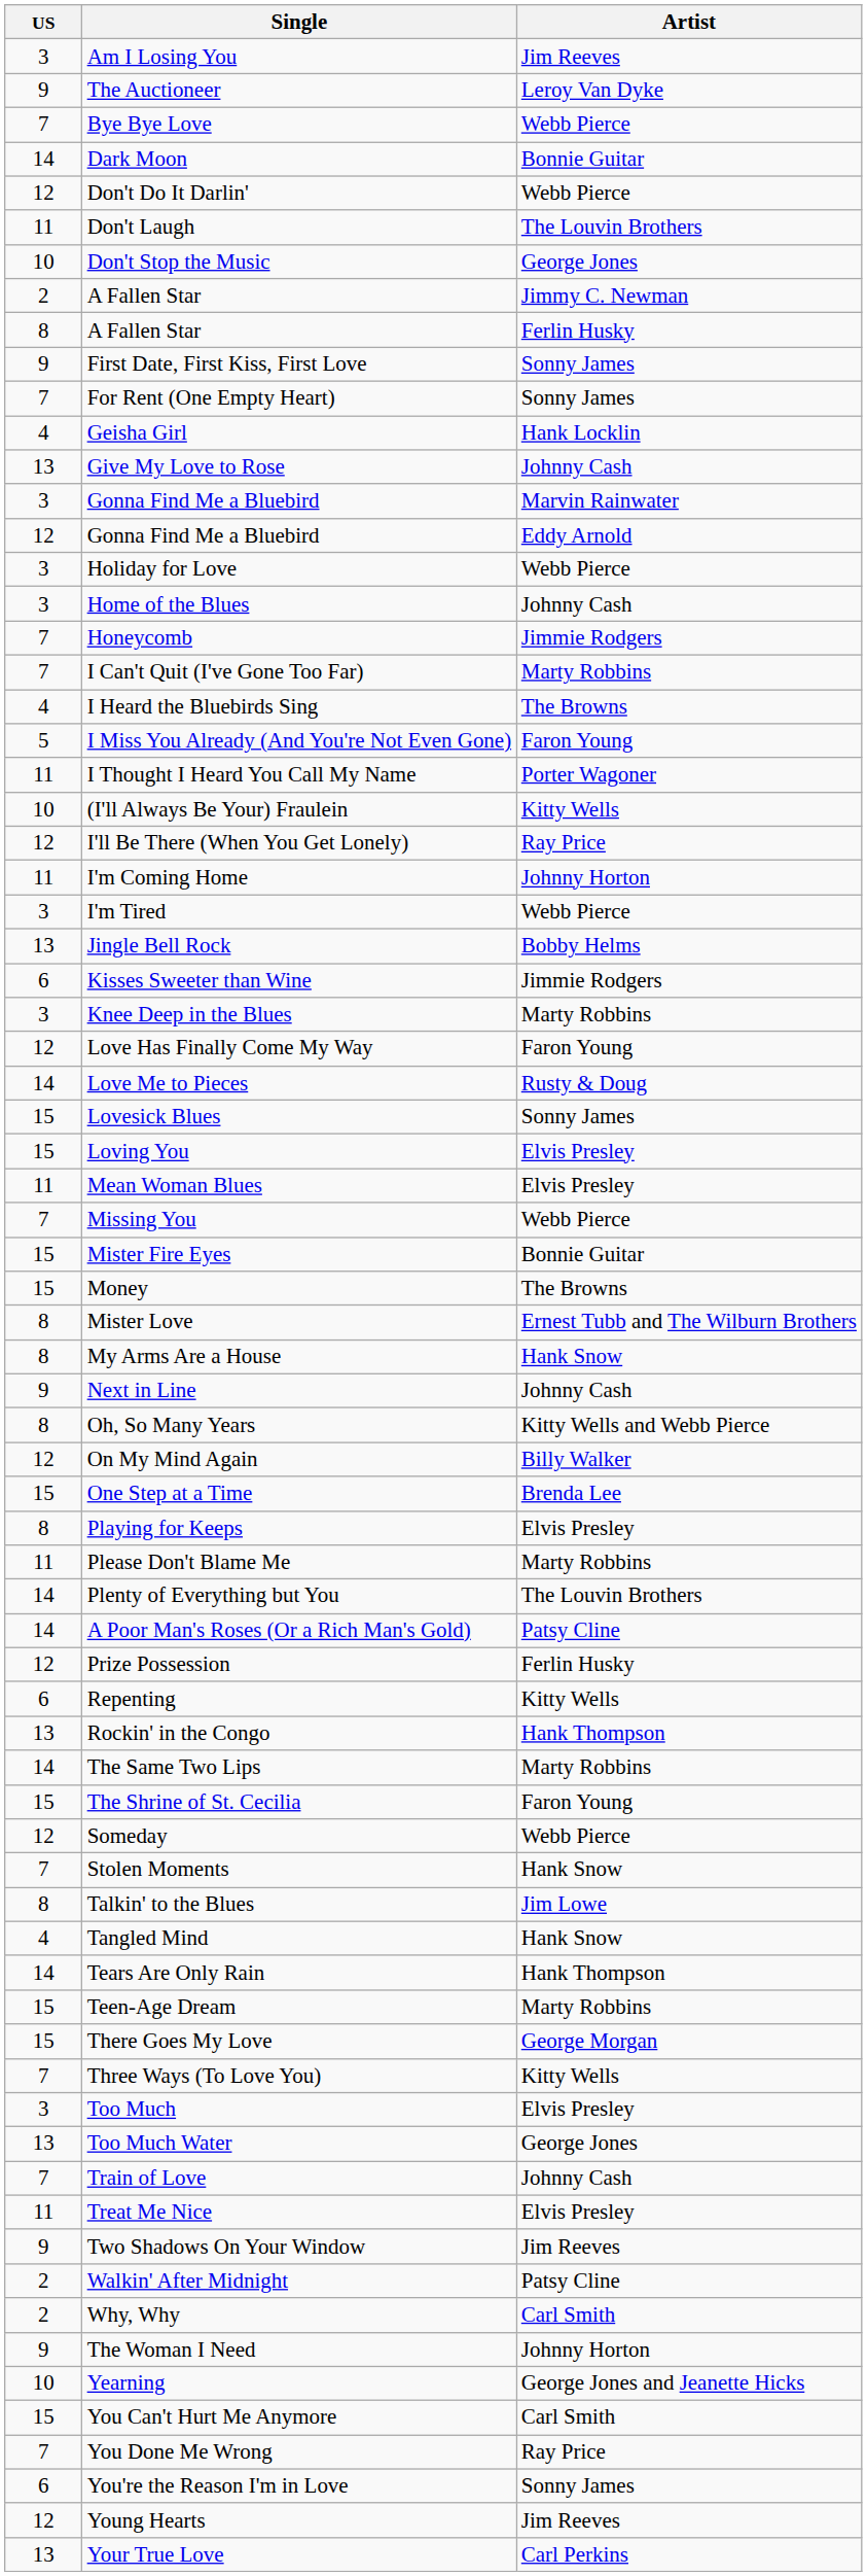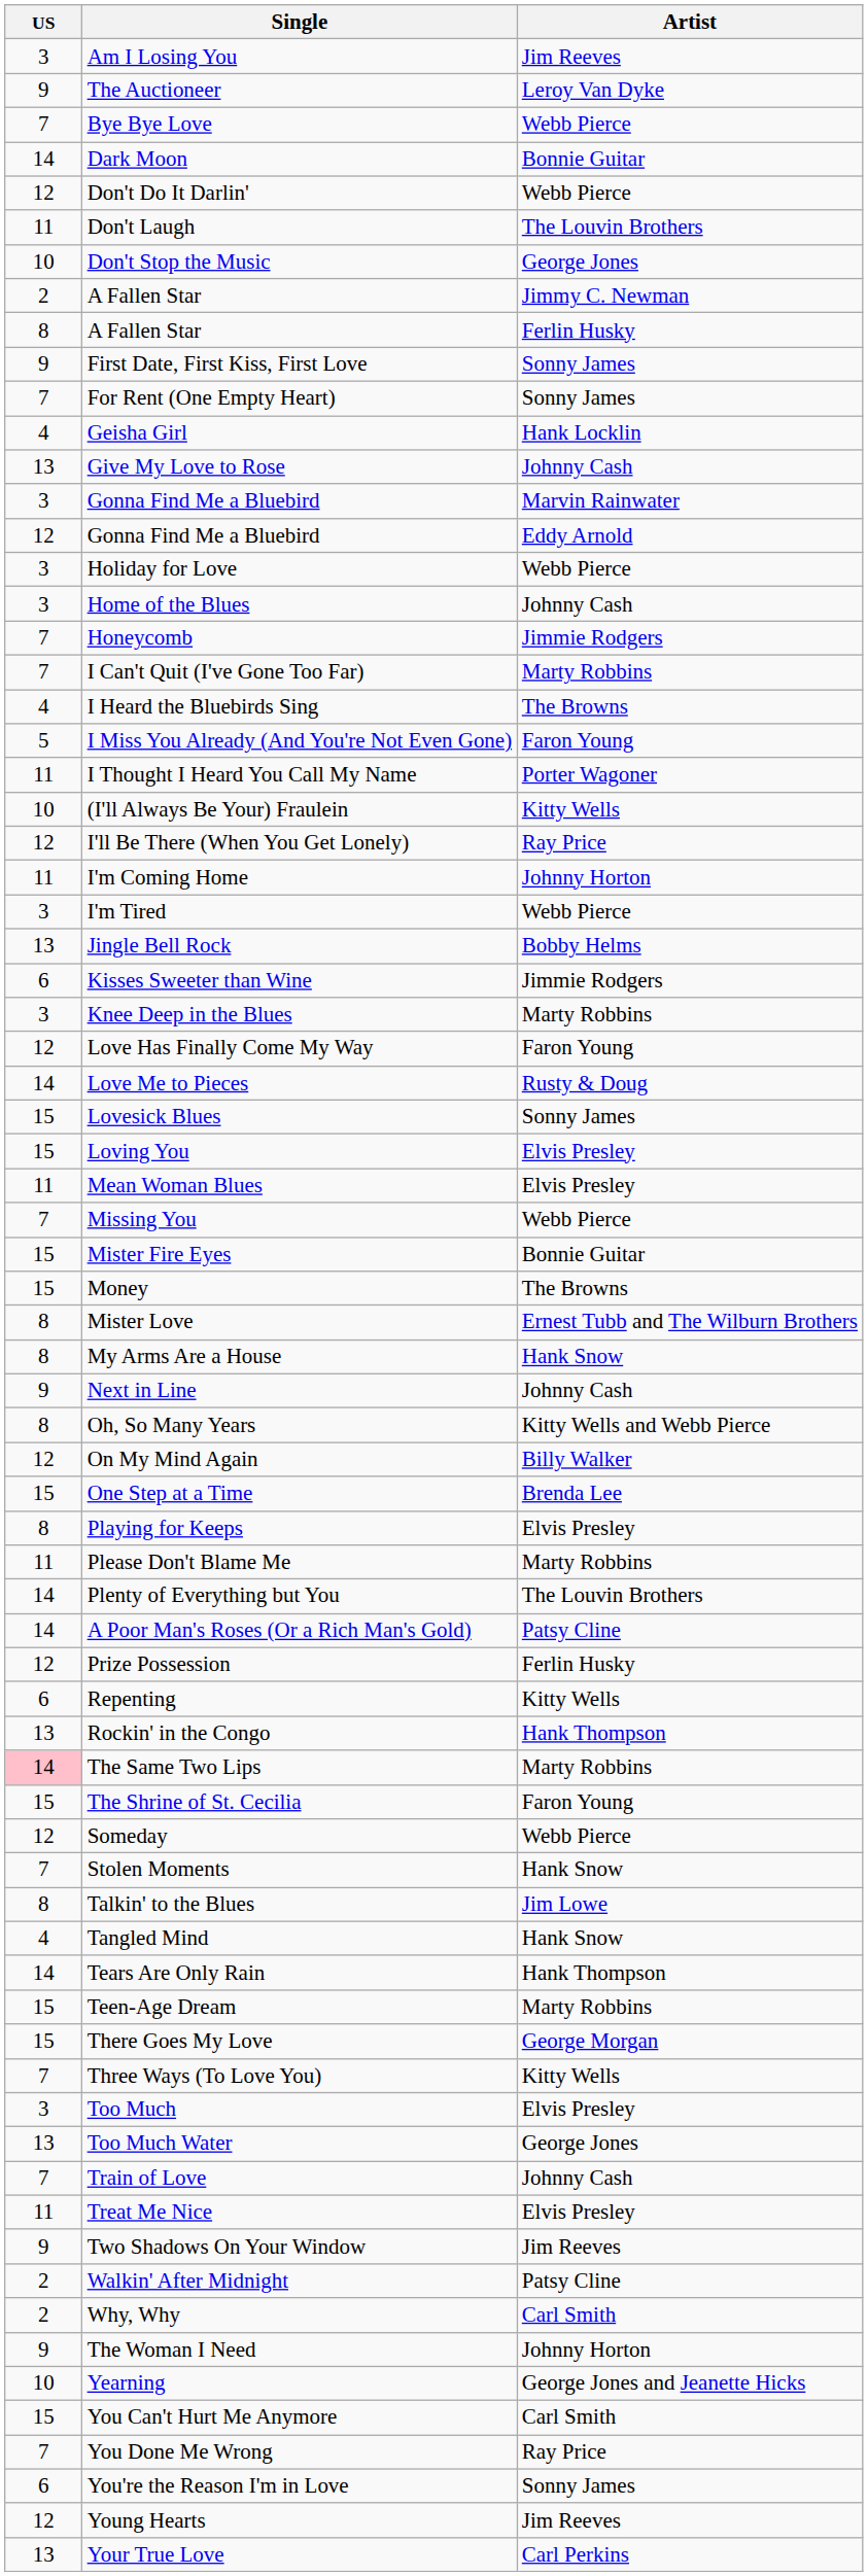The Same Two Lips | US: no background -> pink background
